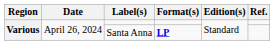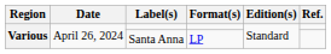Santa Anna | Format(s): bold -> normal
